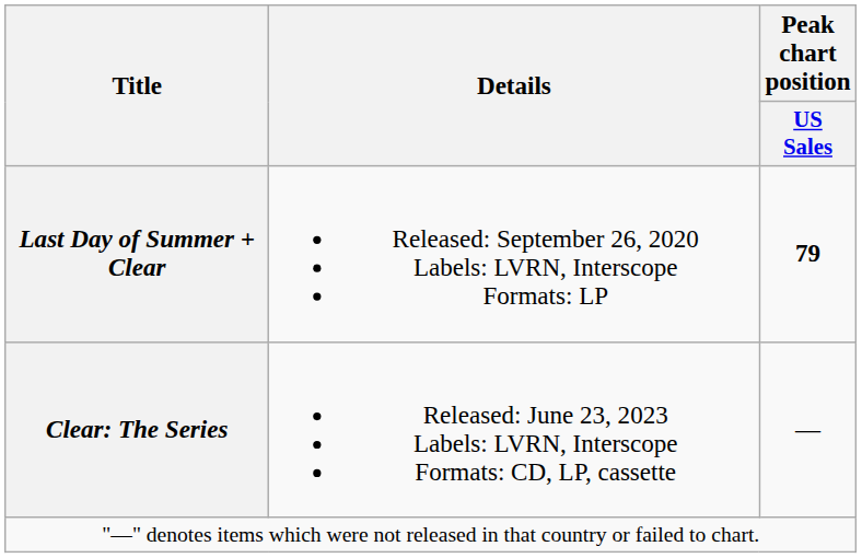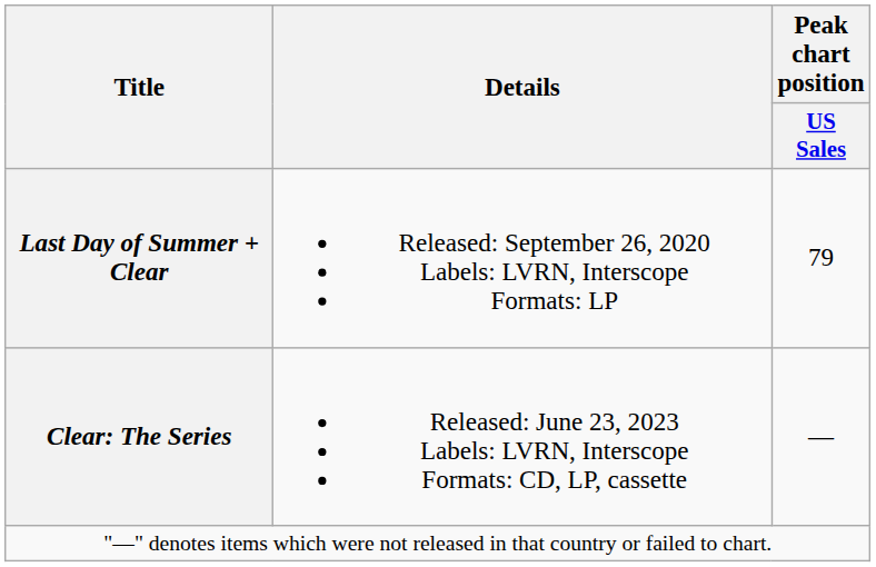Last Day of Summer + Clear | Peak chart position / US Sales: bold -> normal
